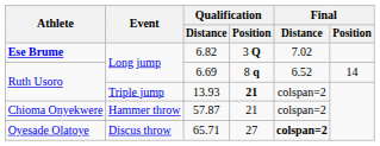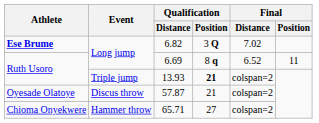6.69 | Final / Position: 14 -> 11
57.87 | Athlete: Chioma Onyekwere -> Oyesade Olatoye
57.87 | Event: Hammer throw -> Discus throw
65.71 | Athlete: Oyesade Olatoye -> Chioma Onyekwere
65.71 | Event: Discus throw -> Hammer throw
65.71 | Final / Distance: bold -> normal
